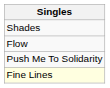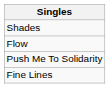row 5 | column 1: lightyellow background -> no background
